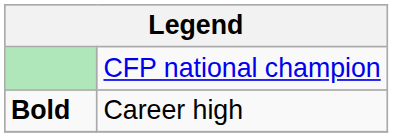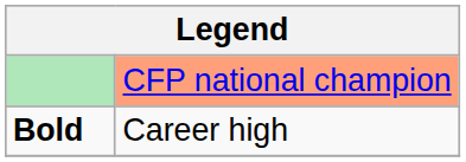row 2 | column 2: no background -> lightsalmon background
